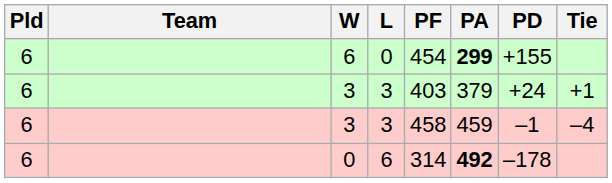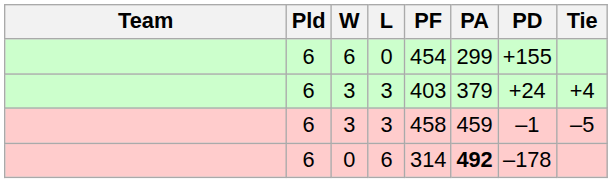columns swapped: Team <-> Pld
row 2 | PA: bold -> normal
row 3 | Tie: +1 -> +4
row 4 | Tie: –4 -> –5
